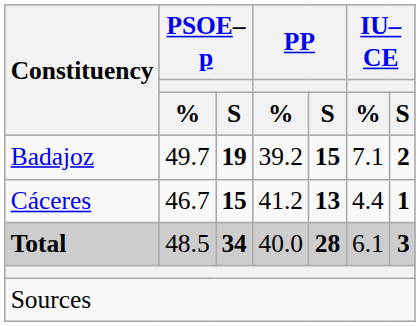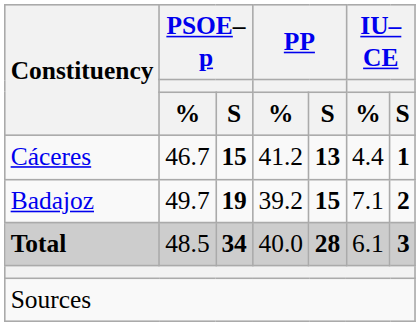rows swapped: Badajoz <-> Cáceres
